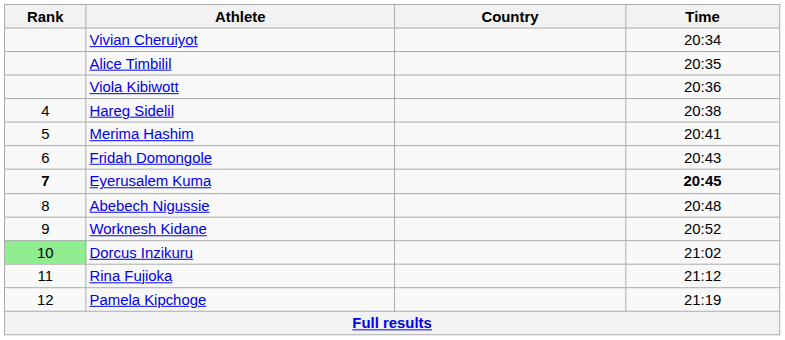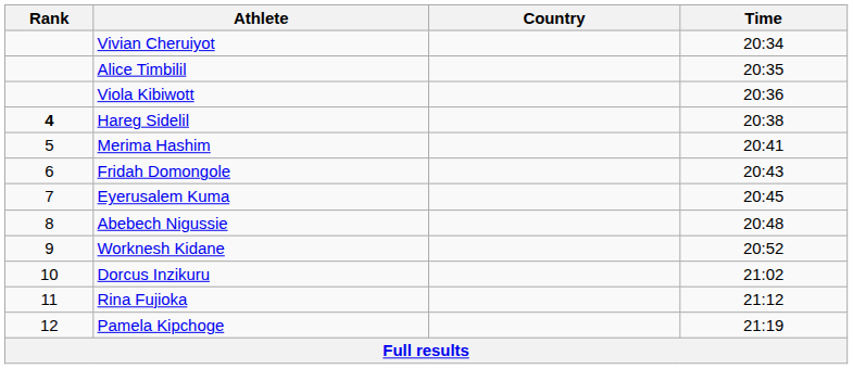Hareg Sidelil | Rank: normal -> bold
Eyerusalem Kuma | Rank: bold -> normal
Eyerusalem Kuma | Time: bold -> normal
Dorcus Inzikuru | Rank: lightgreen background -> no background
